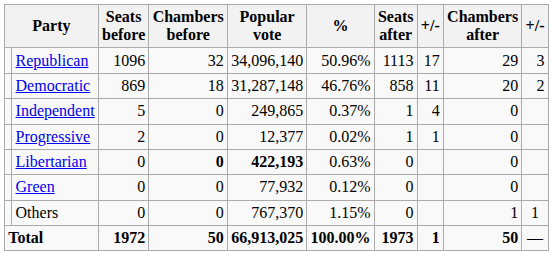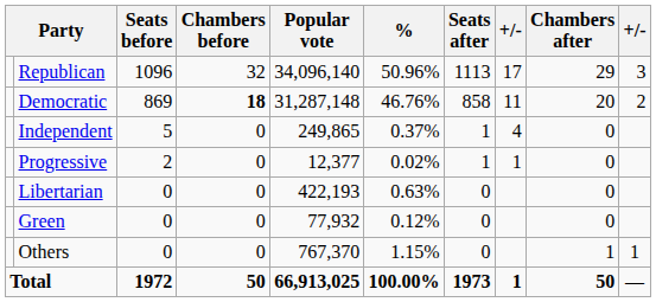Democratic | Chambers before: normal -> bold
Libertarian | Chambers before: bold -> normal
Libertarian | Popular vote: bold -> normal
